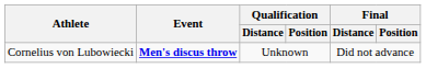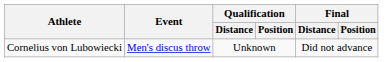Cornelius von Lubowiecki | Event: bold -> normal
